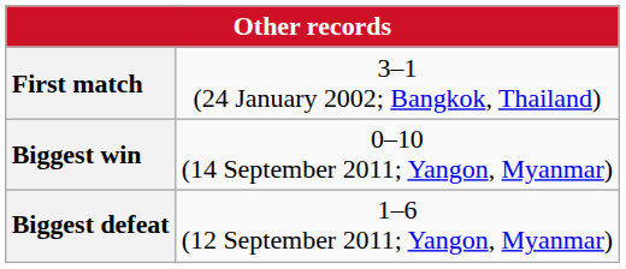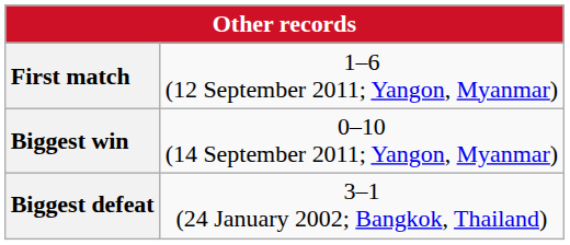First match | column 2: 3–1 (24 January 2002; Bangkok, Thailand) -> 1–6 (12 September 2011; Yangon, Myanmar)
Biggest defeat | column 2: 1–6 (12 September 2011; Yangon, Myanmar) -> 3–1 (24 January 2002; Bangkok, Thailand)
